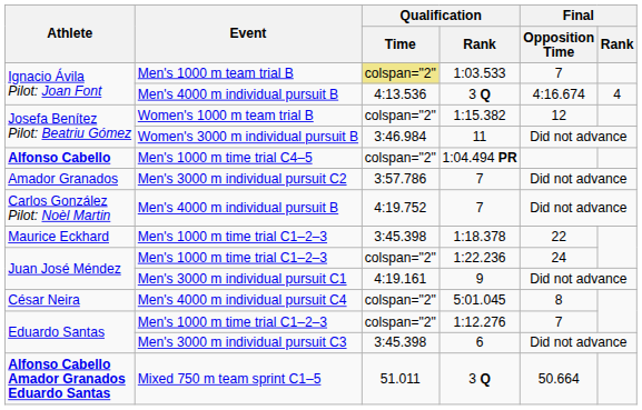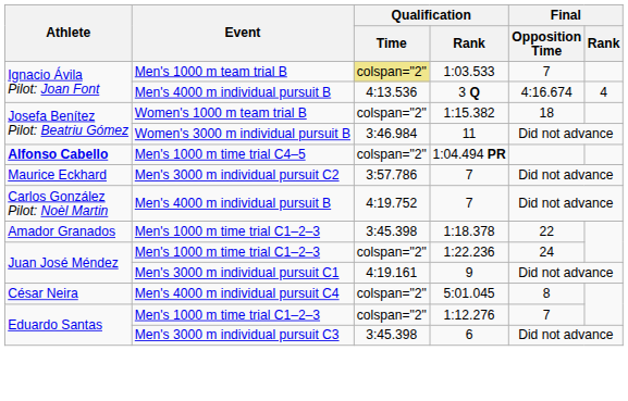1:15.382 | Final / Opposition Time: 12 -> 18
Men's 3000 m individual pursuit C2 / 7 | Athlete: Amador Granados -> Maurice Eckhard
1:18.378 | Athlete: Maurice Eckhard -> Amador Granados
- row: Alfonso Cabello Amador Granados Eduardo Santas | Mixed 750 m team sprint C1–5 | 51.011 | 3 Q | 50.664
